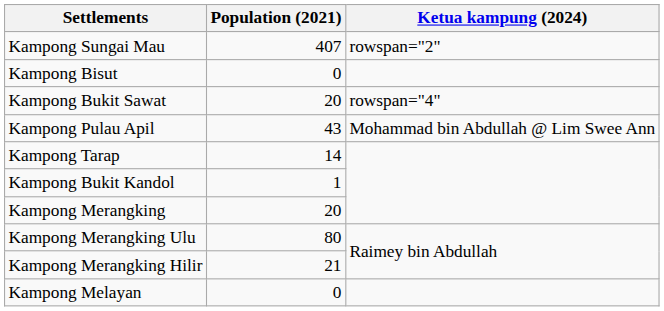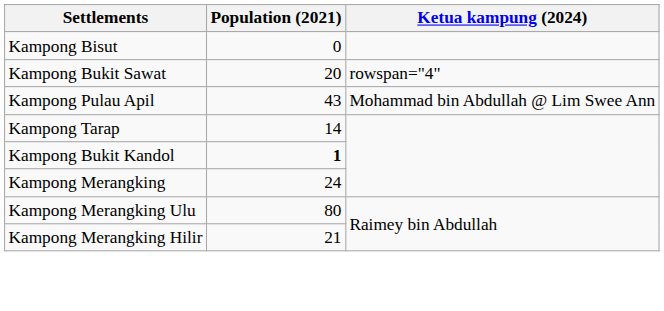- row: Kampong Sungai Mau | 407 | rowspan="2"
Kampong Bukit Kandol | Population (2021): normal -> bold
Kampong Merangking | Population (2021): 20 -> 24
- row: Kampong Melayan | 0
